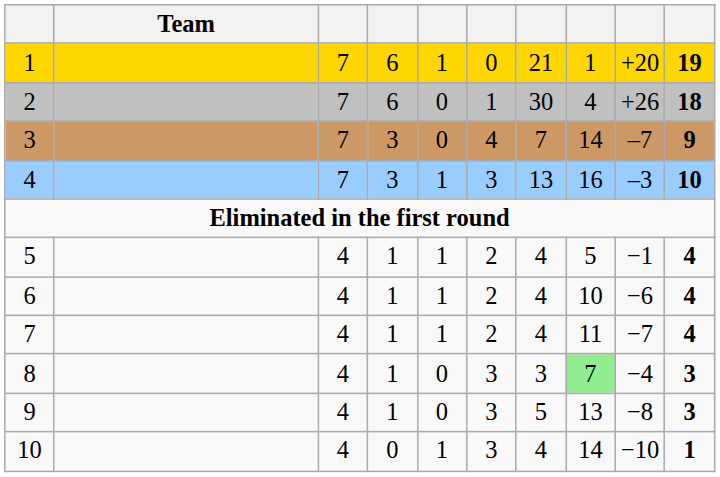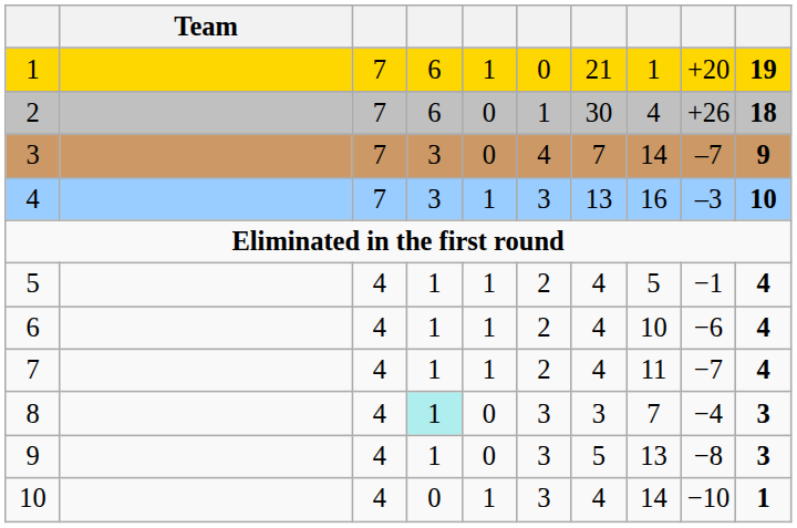8 | column 4: no background -> paleturquoise background
8 | column 8: lightgreen background -> no background
